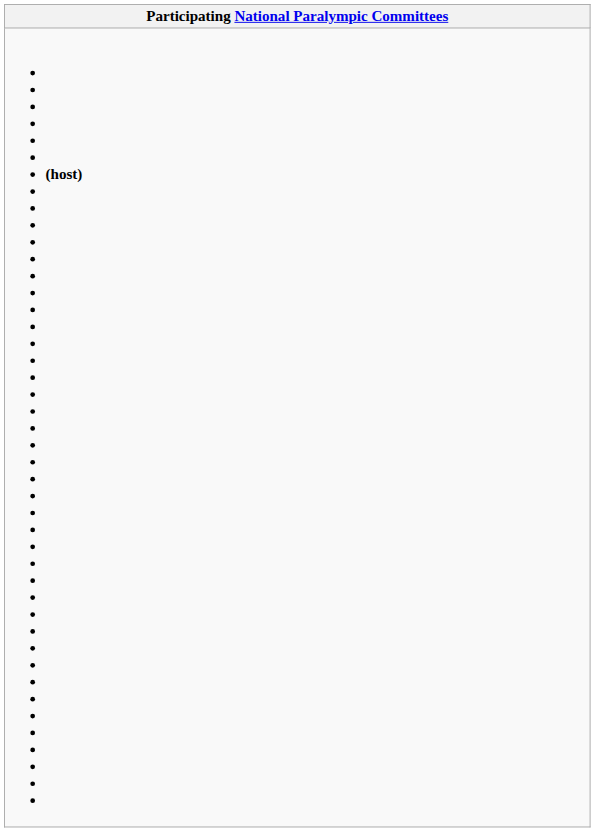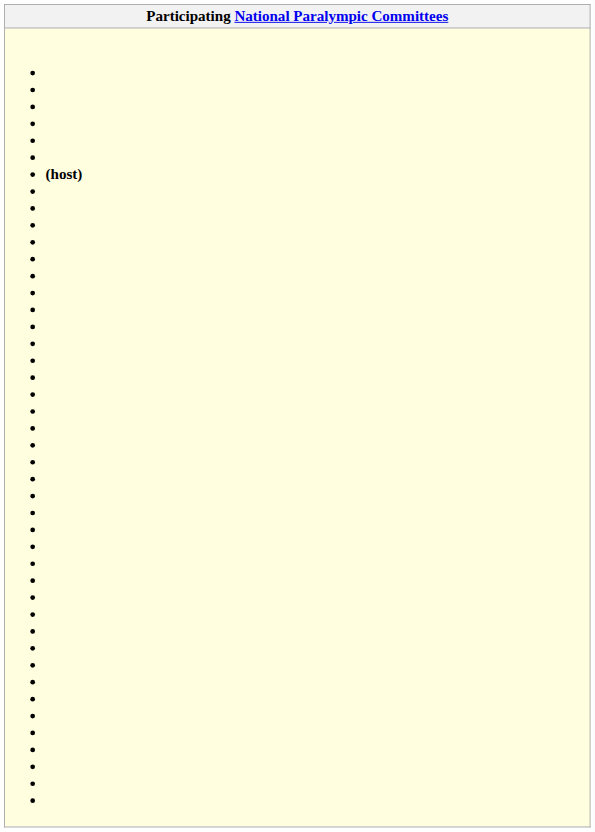row 2 | column 1: no background -> lightyellow background
